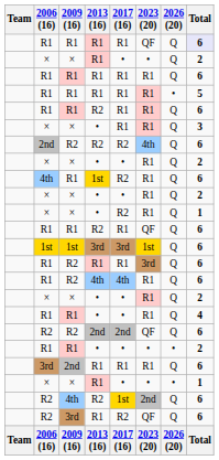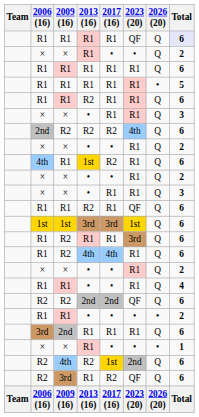row 12 | 2017 (16): R2 -> R1
row 12 | Total: 1 -> 3
